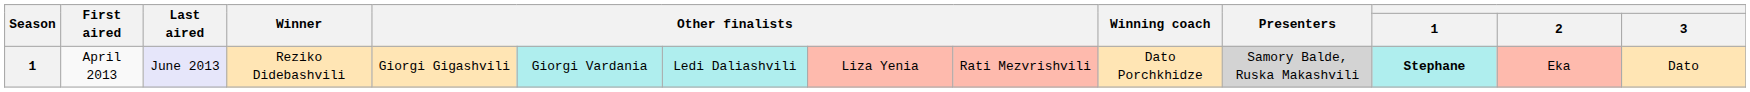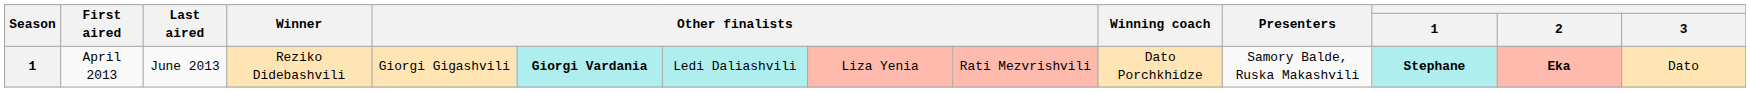April 2013 | Last aired: lavender background -> no background
April 2013 | column 6: normal -> bold
April 2013 | Presenters: lightgrey background -> no background
April 2013 | 2: normal -> bold
